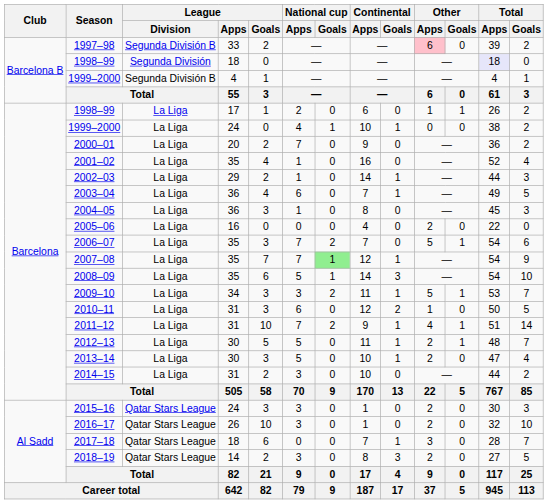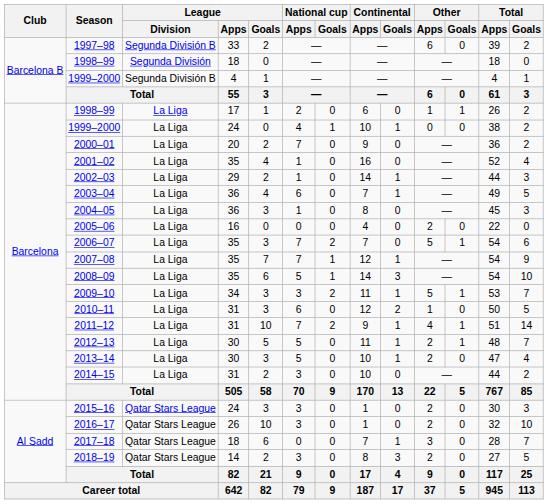1997–98 | Other / Apps: pink background -> no background
1998–99 / 18 | Total / Apps: lavender background -> no background
2007–08 | National cup / Goals: lightgreen background -> no background
